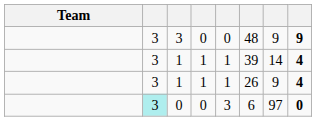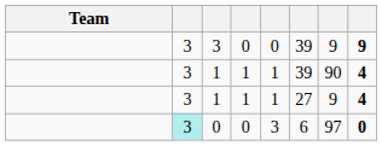row 2 | column 6: 48 -> 39
row 3 | column 7: 14 -> 90
row 4 | column 6: 26 -> 27
